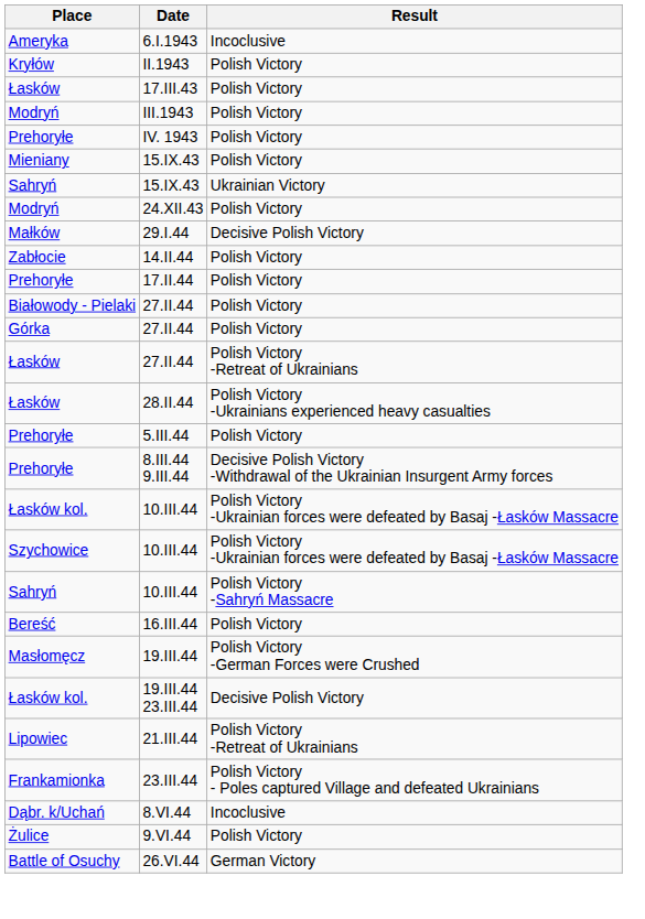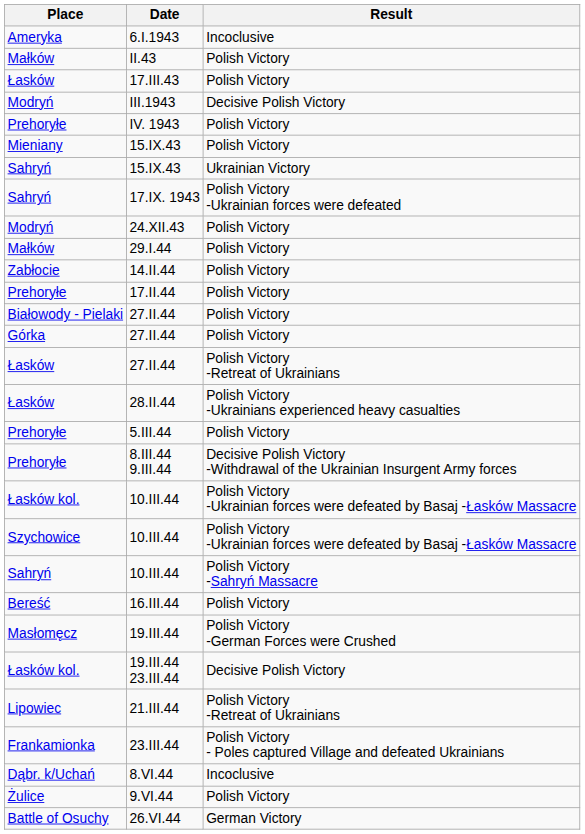- row: Kryłów | II.1943 | Polish Victory
+ row: Małków | II.43 | Polish Victory
III.1943 | Result: Polish Victory -> Decisive Polish Victory
+ row: Sahryń | 17.IX. 1943 | Polish Victory -Ukrainian forces were defeated
29.I.44 | Result: Decisive Polish Victory -> Polish Victory
